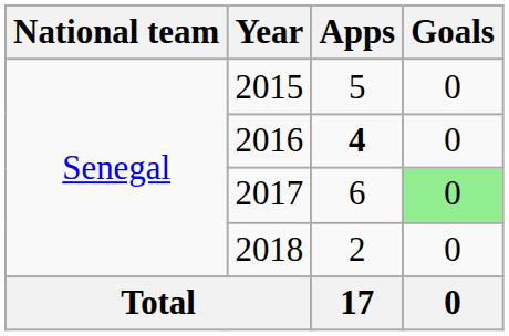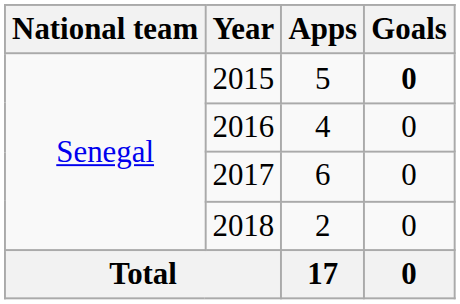2015 | Goals: normal -> bold
2016 | Apps: bold -> normal
2017 | Goals: lightgreen background -> no background
